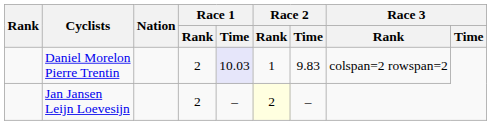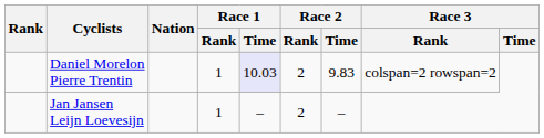Daniel Morelon Pierre Trentin | Race 1 / Rank: 2 -> 1
Daniel Morelon Pierre Trentin | Race 2 / Rank: 1 -> 2
Jan Jansen Leijn Loevesijn | Race 1 / Rank: 2 -> 1
Jan Jansen Leijn Loevesijn | Race 2 / Rank: lightyellow background -> no background
